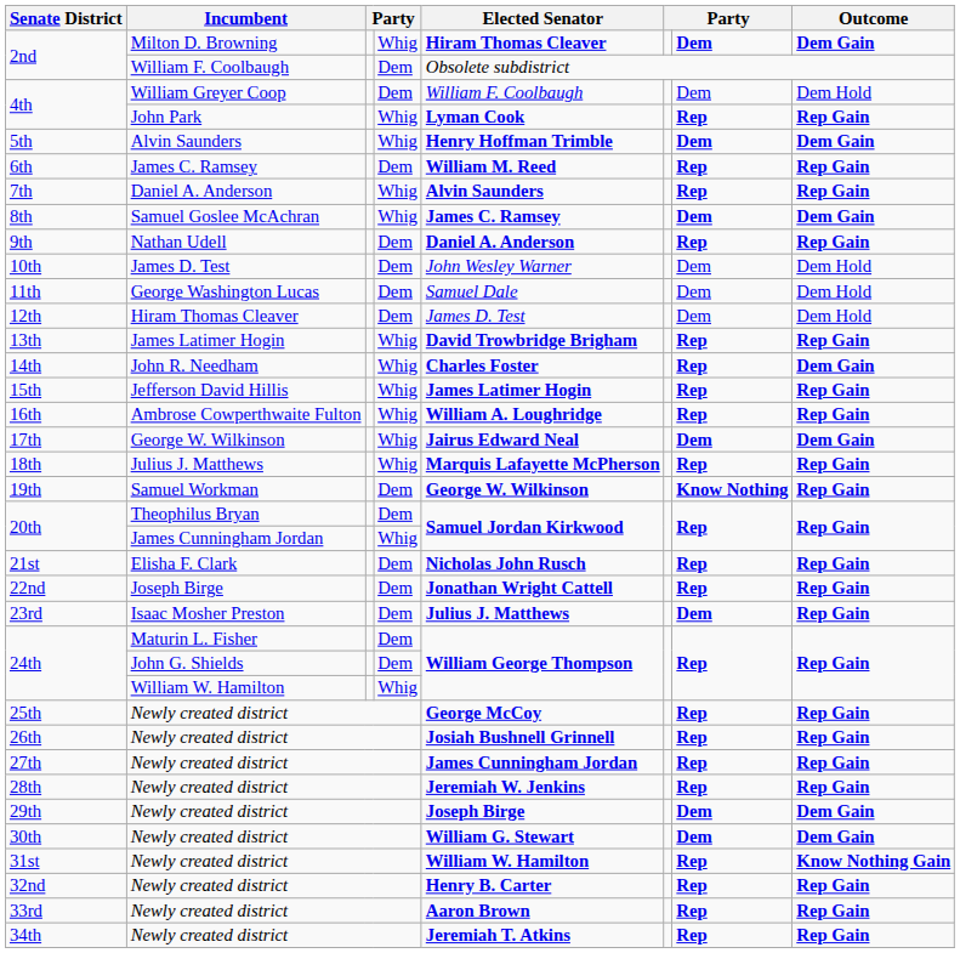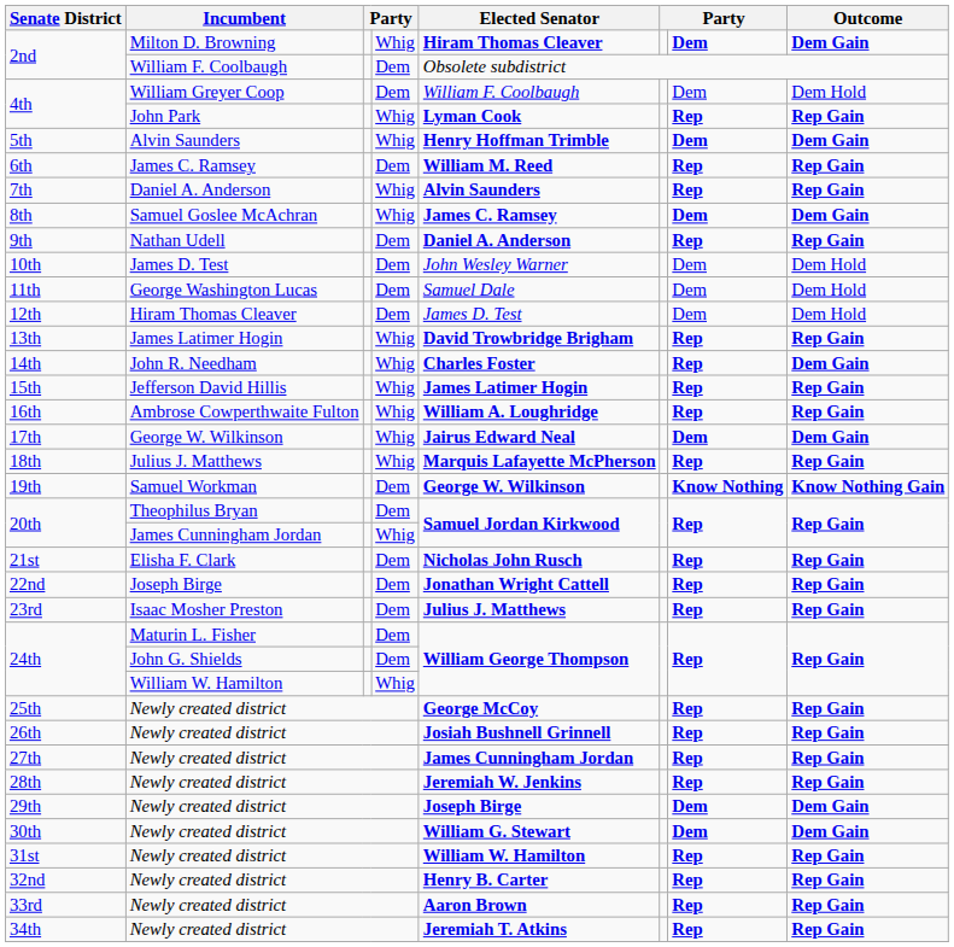19th | Outcome: Rep Gain -> Know Nothing Gain
23rd | column 7: Dem -> Rep
31st | Outcome: Know Nothing Gain -> Rep Gain
